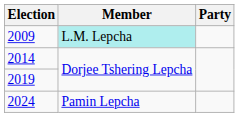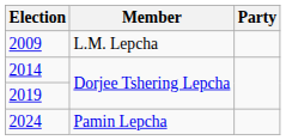2009 | Member: paleturquoise background -> no background
